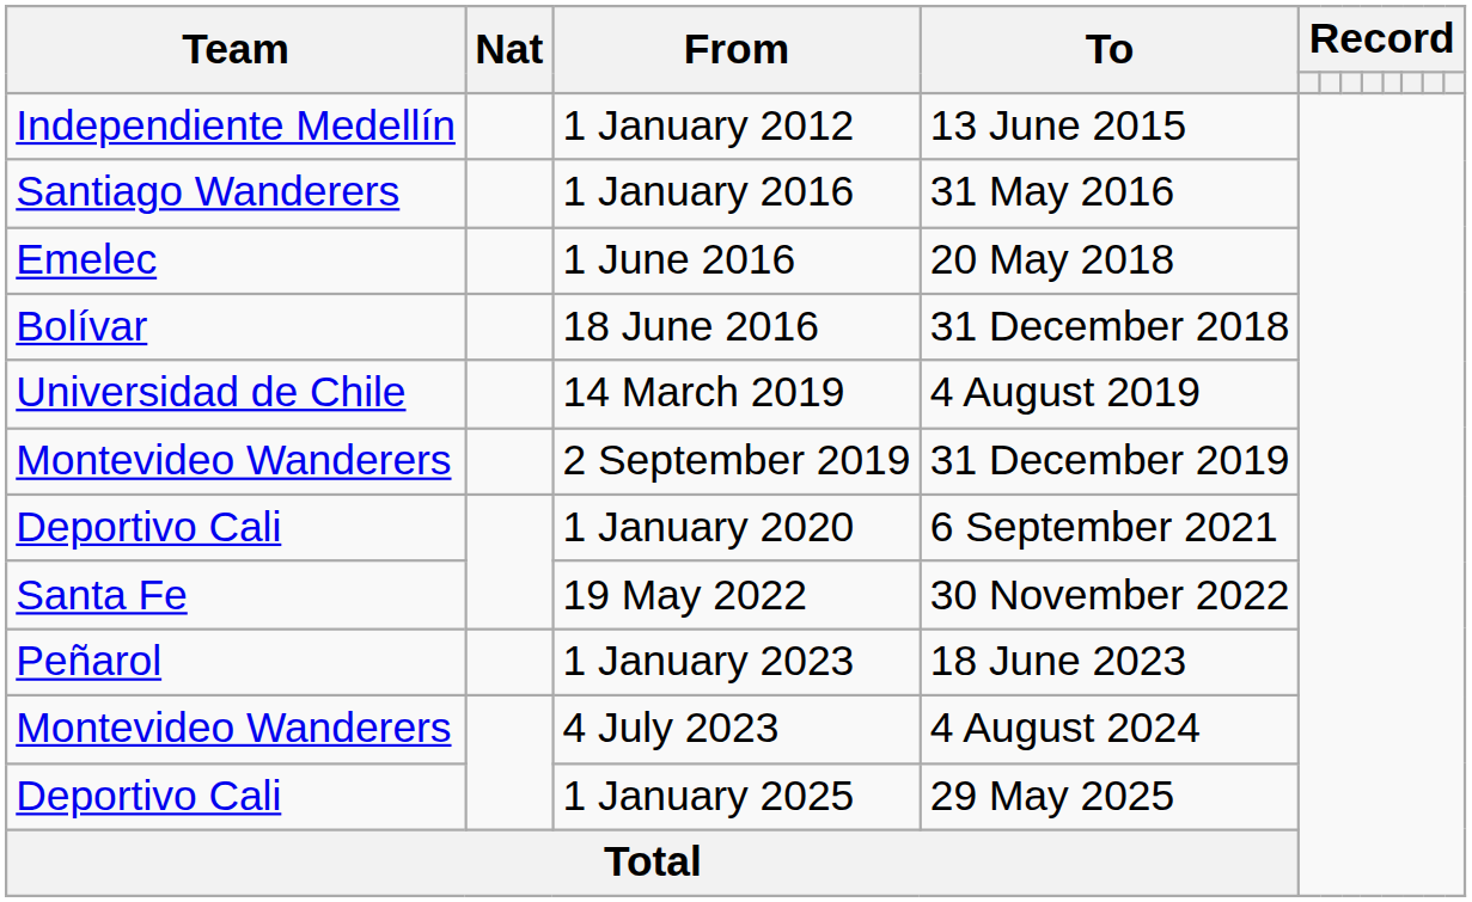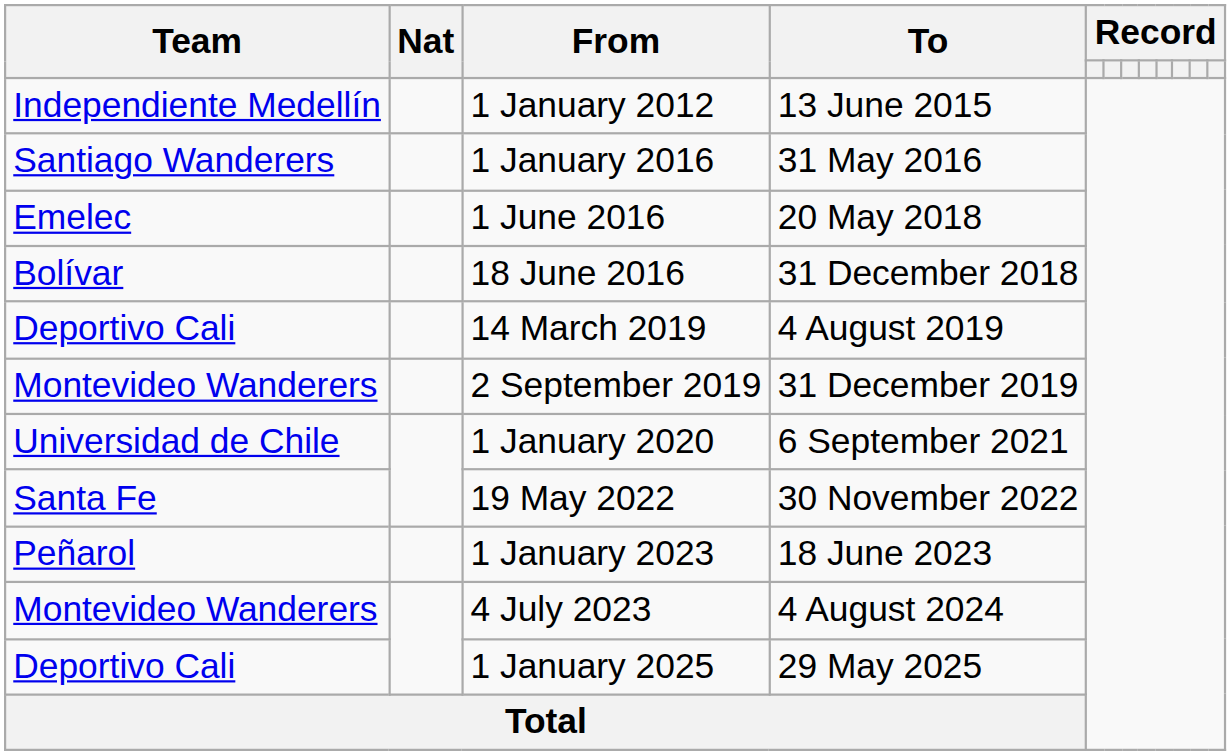14 March 2019 | Team: Universidad de Chile -> Deportivo Cali
1 January 2020 | Team: Deportivo Cali -> Universidad de Chile
